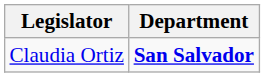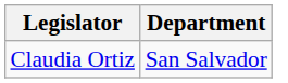Claudia Ortiz | Department: bold -> normal
